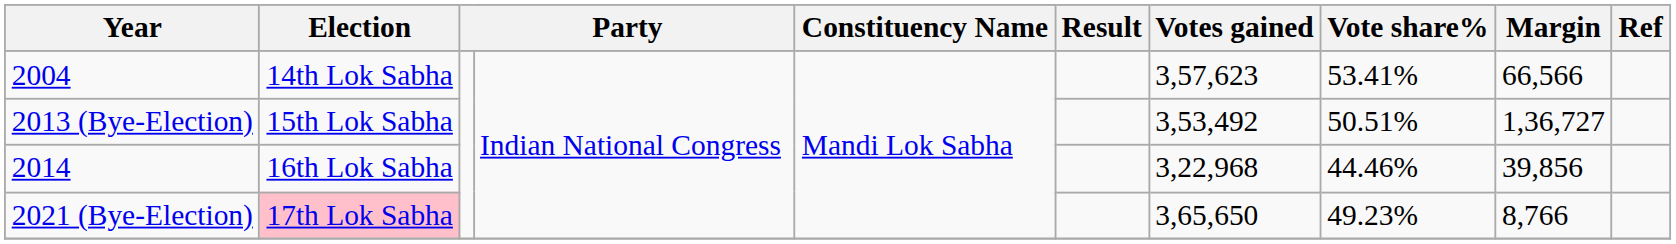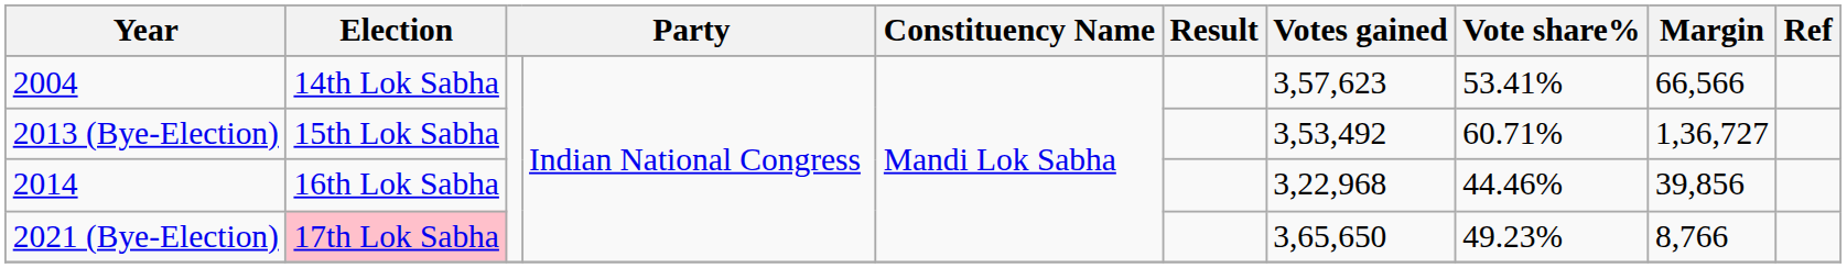2013 (Bye-Election) | Vote share%: 50.51% -> 60.71%
